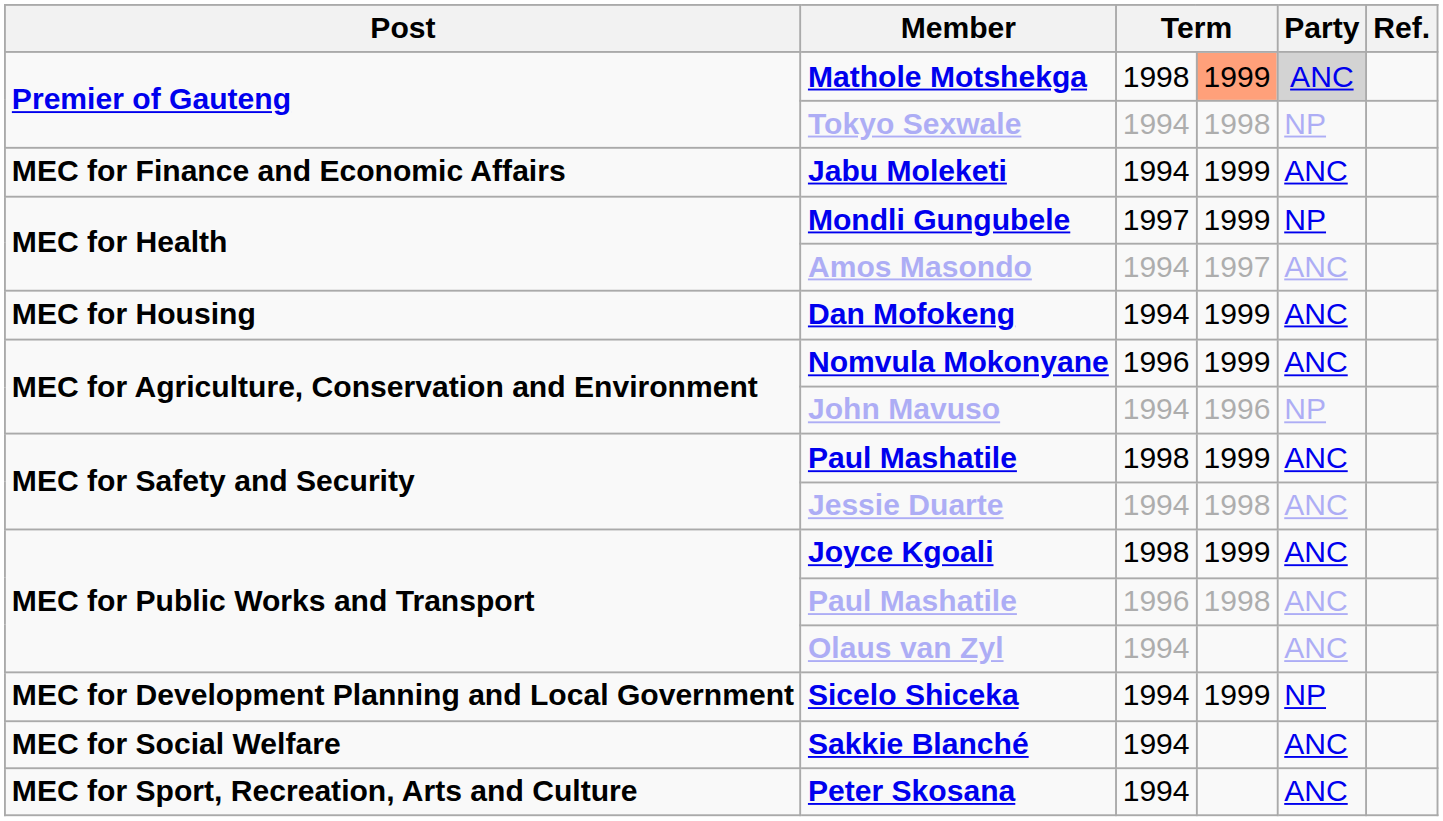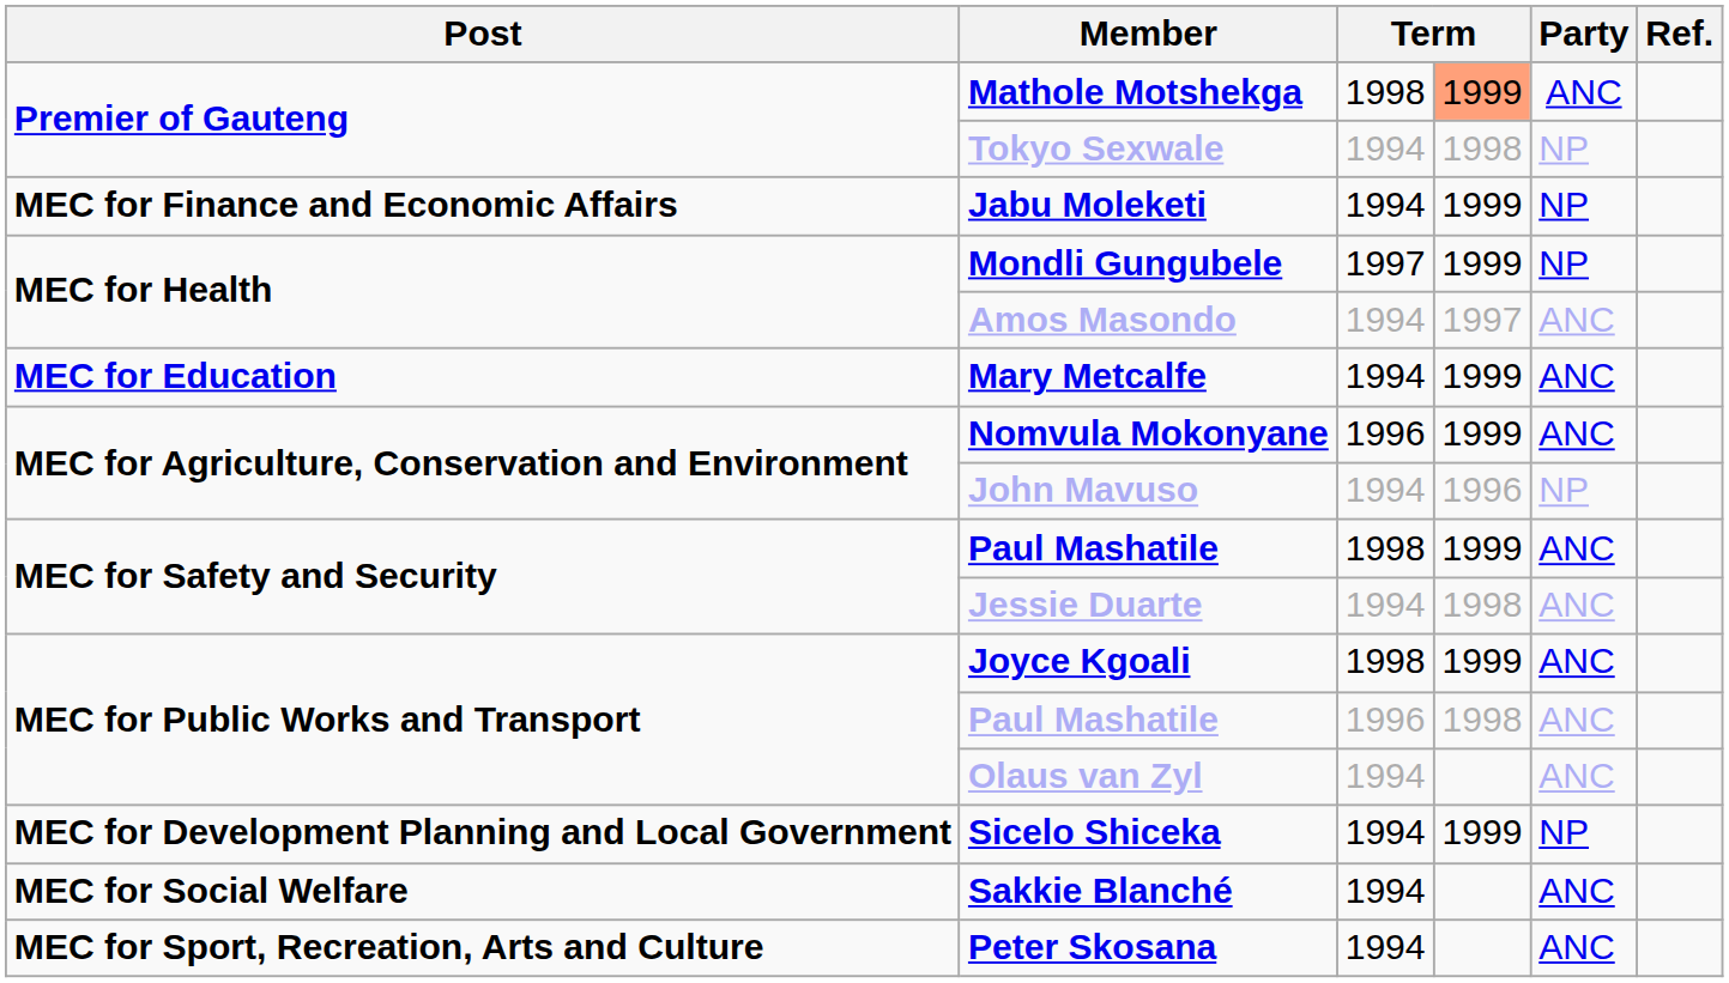Mathole Motshekga | Party: lightgrey background -> no background
Jabu Moleketi | Party: ANC -> NP
+ row: MEC for Education | Mary Metcalfe | 1994 | 1999 | ANC
- row: MEC for Housing | Dan Mofokeng | 1994 | 1999 | ANC
